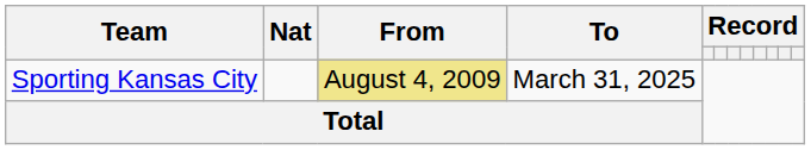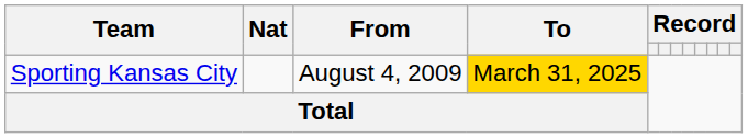Sporting Kansas City | From: khaki background -> no background
Sporting Kansas City | To: no background -> gold background
